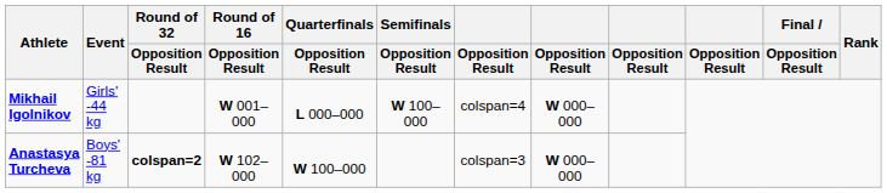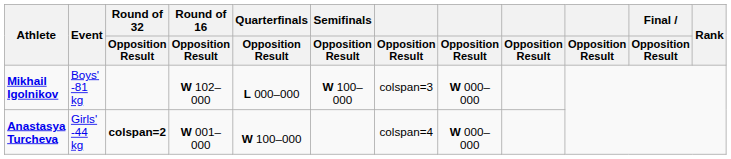Mikhail Igolnikov | Event: Girls' -44 kg -> Boys' -81 kg
Mikhail Igolnikov | Round of 16 / Opposition Result: W 001–000 -> W 102–000
Mikhail Igolnikov | column 7: colspan=4 -> colspan=3
Anastasya Turcheva | Event: Boys' -81 kg -> Girls' -44 kg
Anastasya Turcheva | Round of 16 / Opposition Result: W 102–000 -> W 001–000
Anastasya Turcheva | column 7: colspan=3 -> colspan=4
